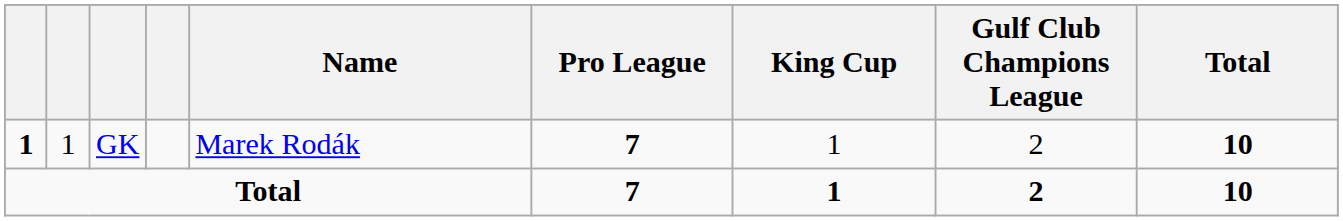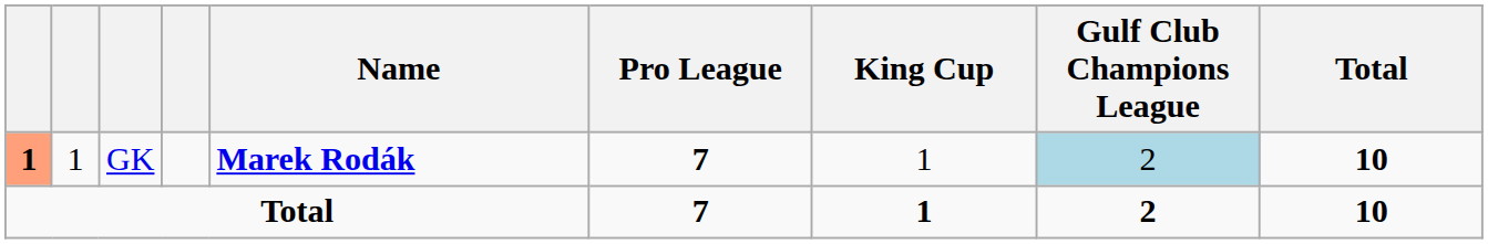row 2 | column 1: no background -> lightsalmon background
row 2 | Name: normal -> bold
row 2 | Gulf Club Champions League: no background -> lightblue background
